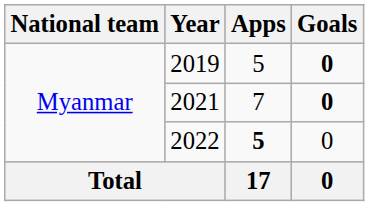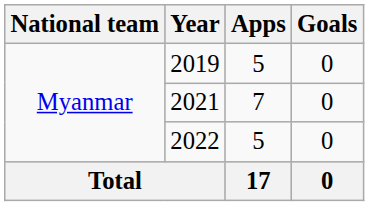2019 | Goals: bold -> normal
2021 | Goals: bold -> normal
2022 | Apps: bold -> normal
